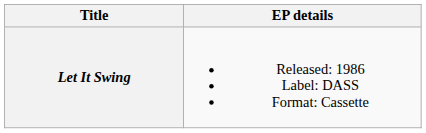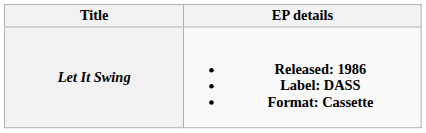Let It Swing | EP details: normal -> bold
